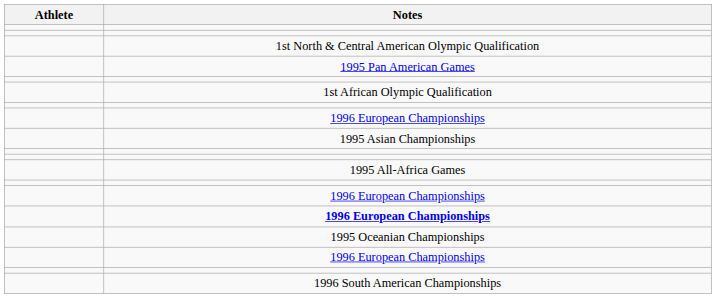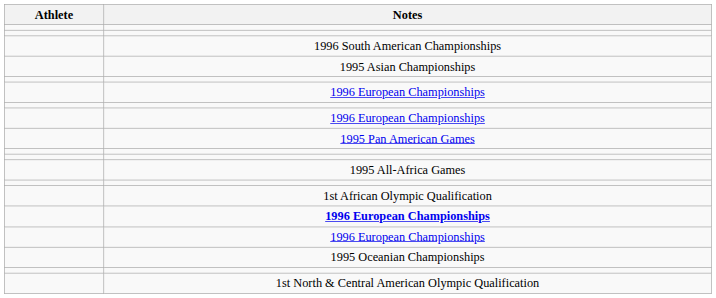row 4 | Notes: 1st North & Central American Olympic Qualification -> 1996 South American Championships
row 5 | Notes: 1995 Pan American Games -> 1995 Asian Championships
row 7 | Notes: 1st African Olympic Qualification -> 1996 European Championships
row 10 | Notes: 1995 Asian Championships -> 1995 Pan American Games
row 15 | Notes: 1996 European Championships -> 1st African Olympic Qualification
row 17 | Notes: 1995 Oceanian Championships -> 1996 European Championships
row 18 | Notes: 1996 European Championships -> 1995 Oceanian Championships
row 20 | Notes: 1996 South American Championships -> 1st North & Central American Olympic Qualification
